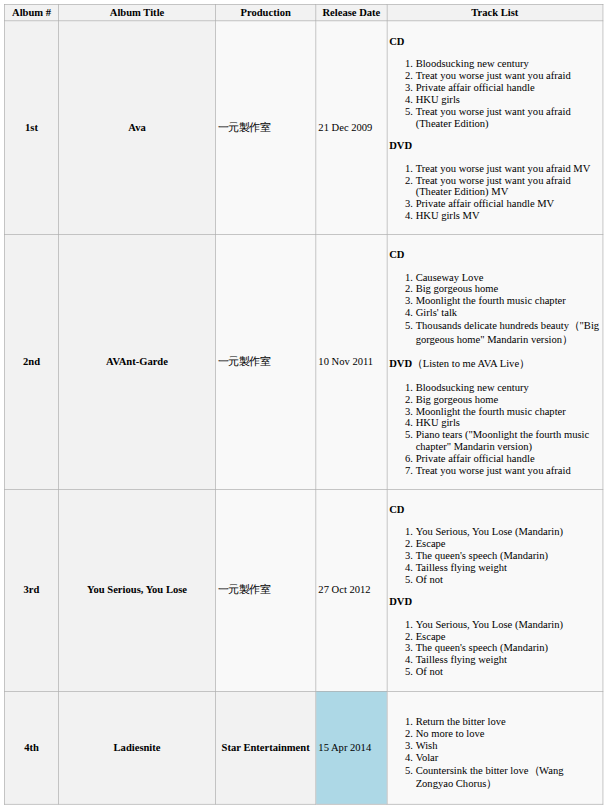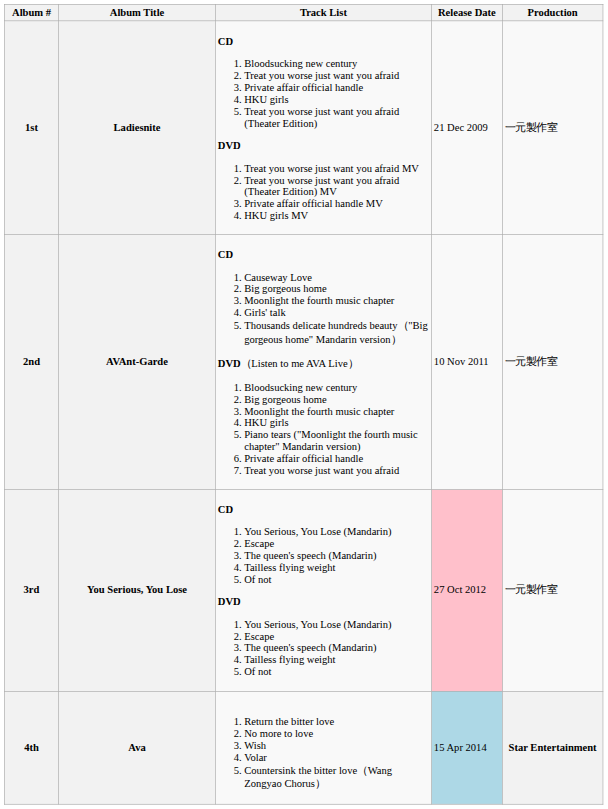columns swapped: Production <-> Track List
1st | Album Title: Ava -> Ladiesnite
3rd | Release Date: no background -> pink background
4th | Album Title: Ladiesnite -> Ava
